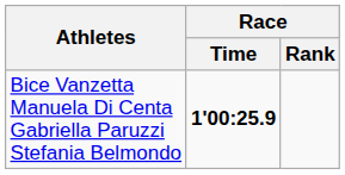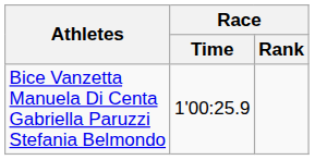row 3 | Race / Time: bold -> normal
